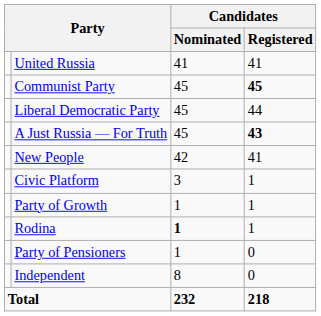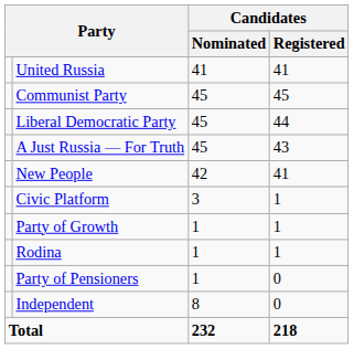Communist Party | Candidates / Registered: bold -> normal
A Just Russia — For Truth | Candidates / Registered: bold -> normal
Rodina | Candidates / Nominated: bold -> normal
